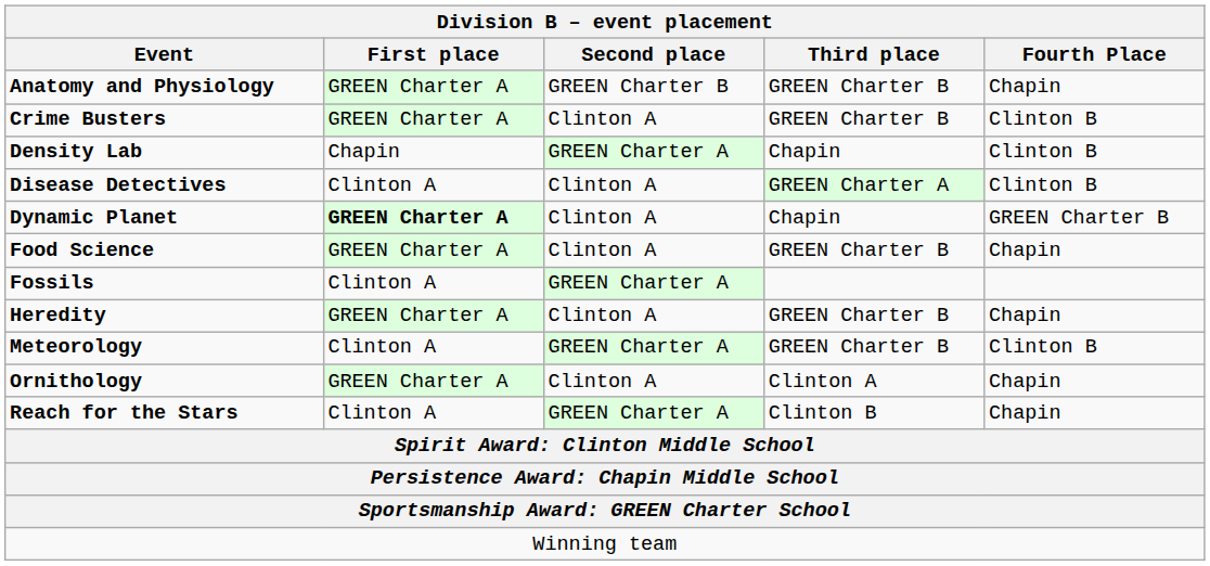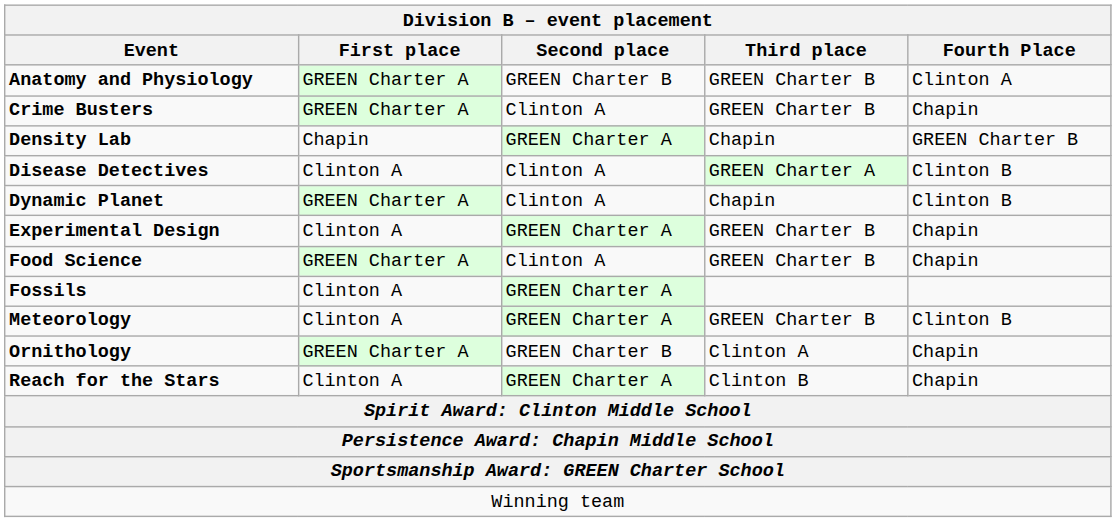Anatomy and Physiology | Fourth Place: Chapin -> Clinton A
Crime Busters | Fourth Place: Clinton B -> Chapin
Density Lab | Fourth Place: Clinton B -> GREEN Charter B
Dynamic Planet | First place: bold -> normal
Dynamic Planet | Fourth Place: GREEN Charter B -> Clinton B
+ row: Experimental Design | Clinton A | GREEN Charter A | GREEN Charter B | Chapin
- row: Heredity | GREEN Charter A | Clinton A | GREEN Charter B | Chapin
Ornithology | Second place: Clinton A -> GREEN Charter B
